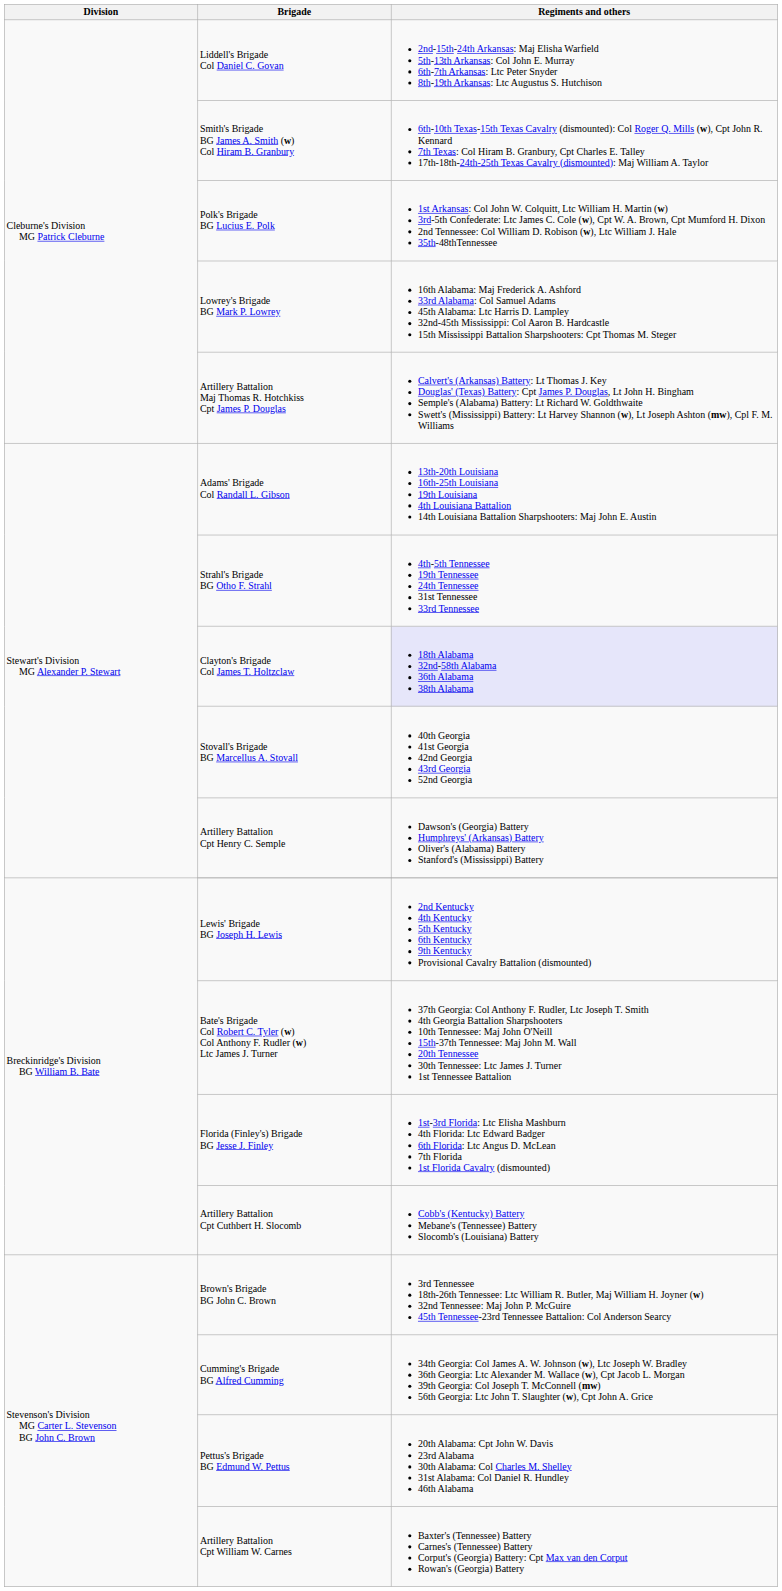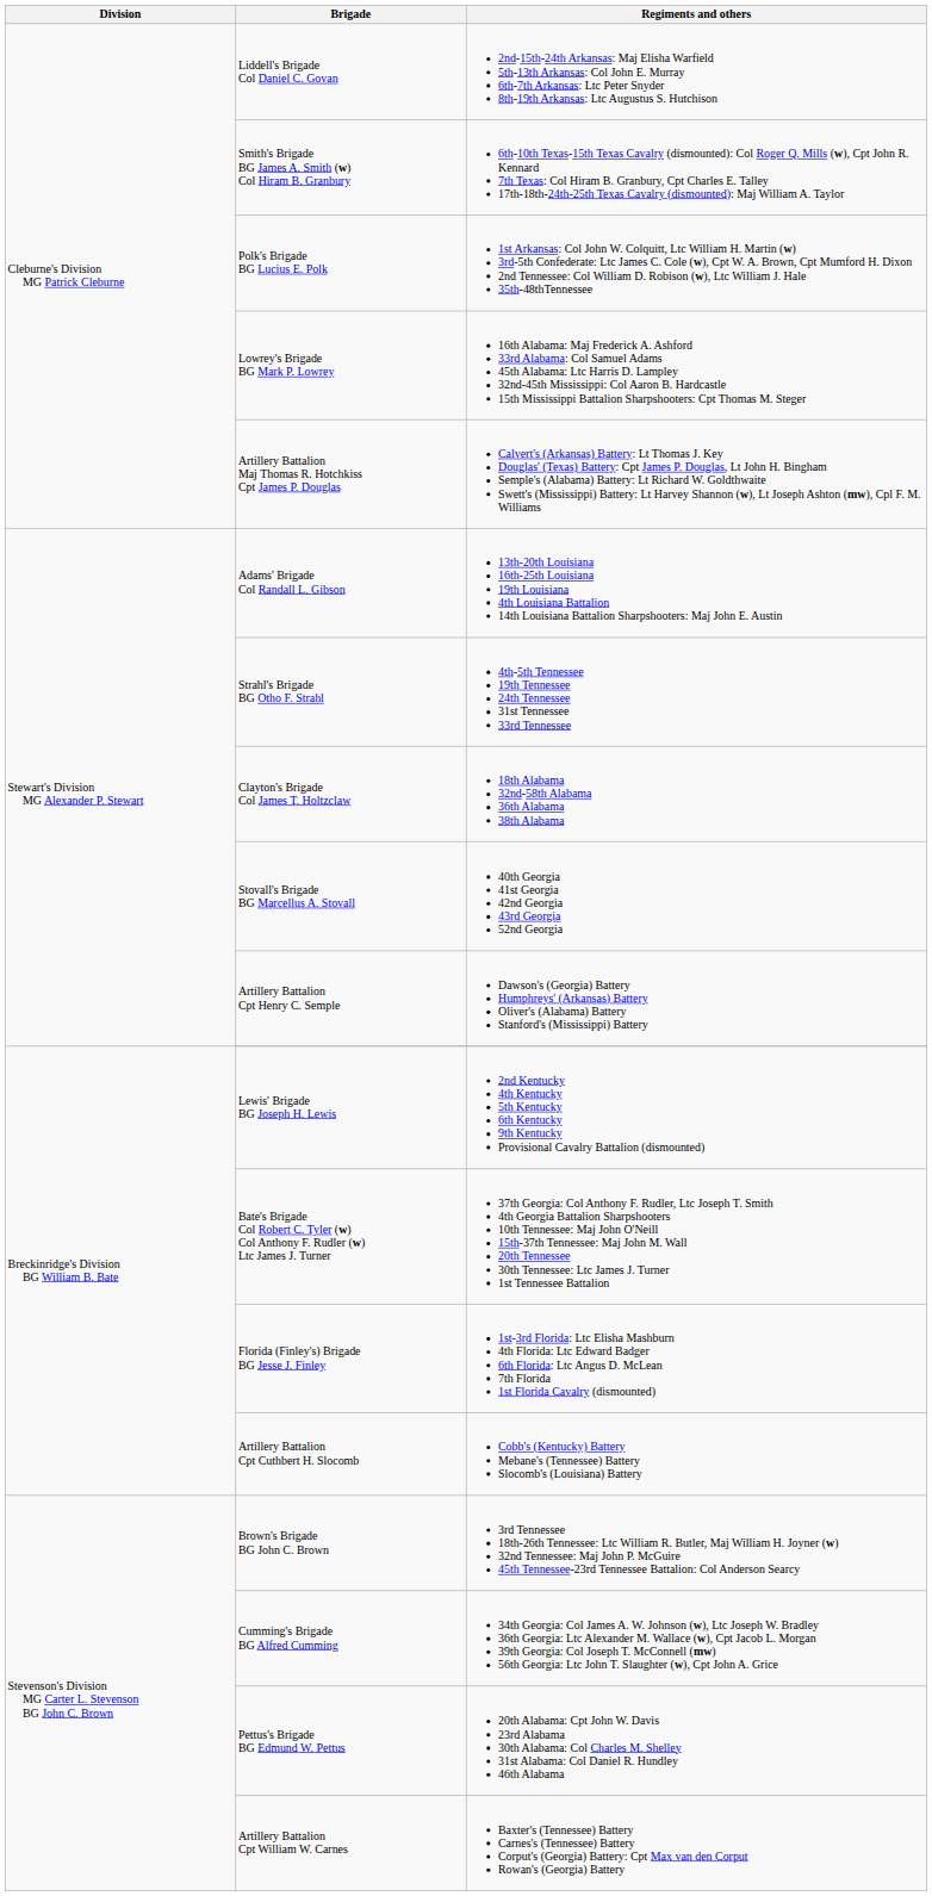Clayton's Brigade Col James T. Holtzclaw | Regiments and others: lavender background -> no background
